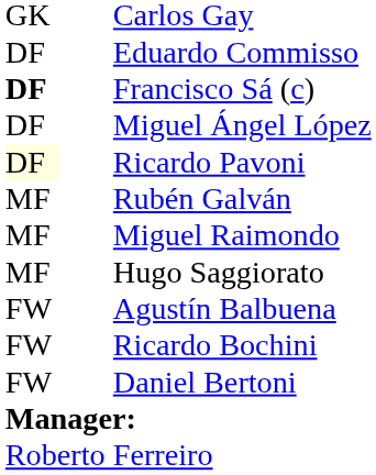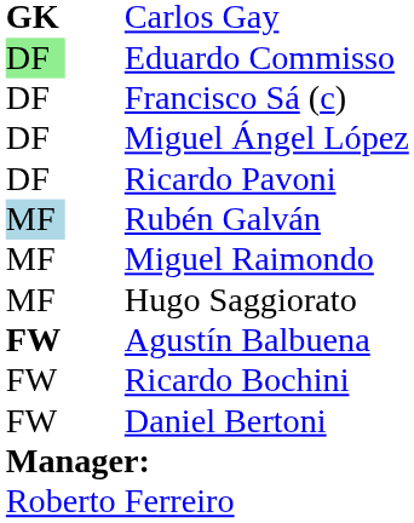Carlos Gay | column 1: normal -> bold
Eduardo Commisso | column 1: no background -> lightgreen background
Francisco Sá (c) | column 1: bold -> normal
Ricardo Pavoni | column 1: lightyellow background -> no background
Rubén Galván | column 1: no background -> lightblue background
Agustín Balbuena | column 1: normal -> bold
